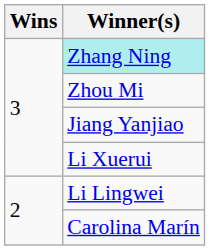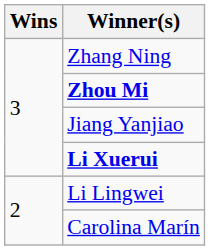Zhang Ning | Winner(s): paleturquoise background -> no background
Zhou Mi | Winner(s): normal -> bold
Li Xuerui | Winner(s): normal -> bold
